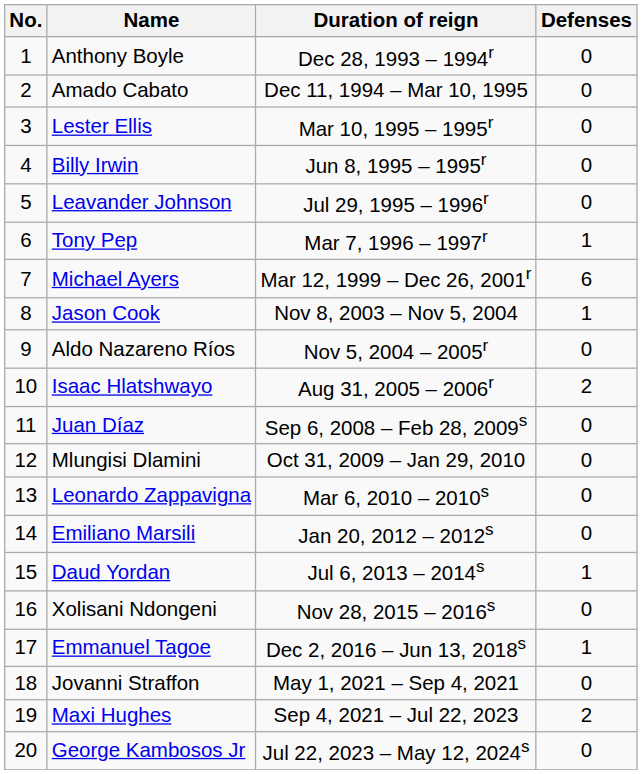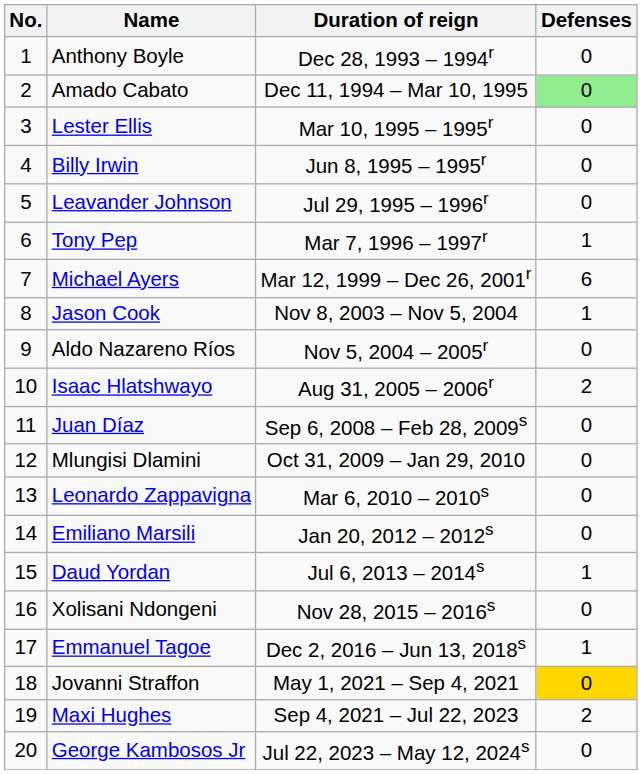Amado Cabato | Defenses: no background -> lightgreen background
Jovanni Straffon | Defenses: no background -> gold background
